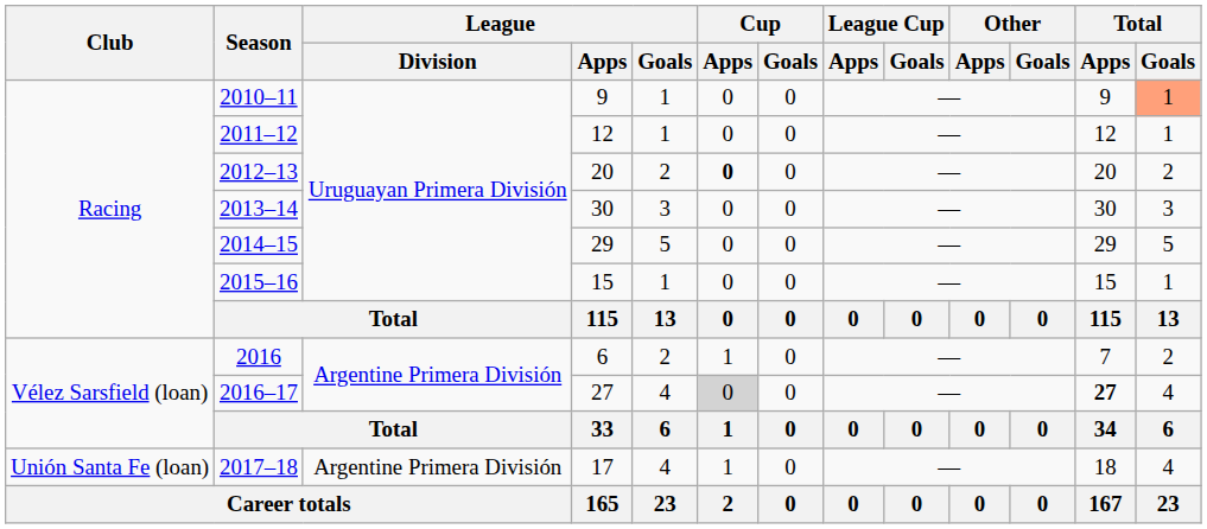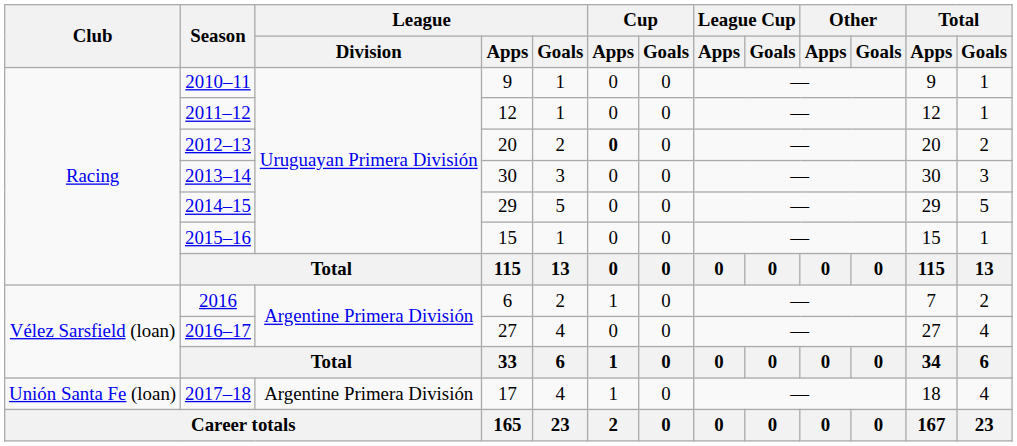2010–11 | Total / Goals: lightsalmon background -> no background
2016–17 | Cup / Apps: lightgrey background -> no background
2016–17 | Total / Apps: bold -> normal
